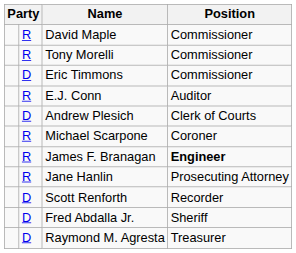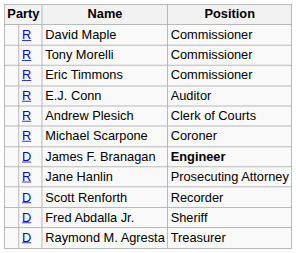Eric Timmons | column 2: D -> R
Andrew Plesich | column 2: D -> R
James F. Branagan | column 2: R -> D
